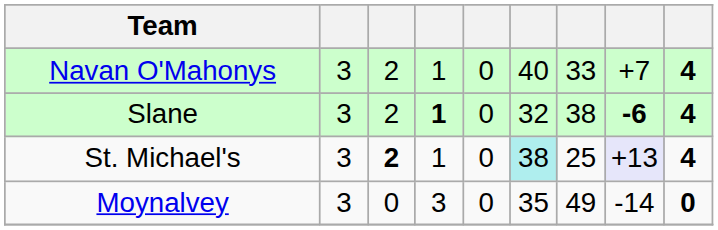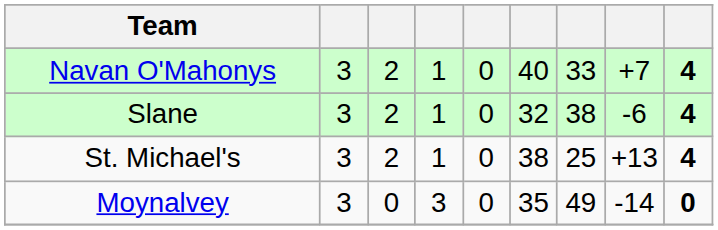Slane | column 4: bold -> normal
Slane | column 8: bold -> normal
St. Michael's | column 3: bold -> normal
St. Michael's | column 6: paleturquoise background -> no background
St. Michael's | column 8: lavender background -> no background
